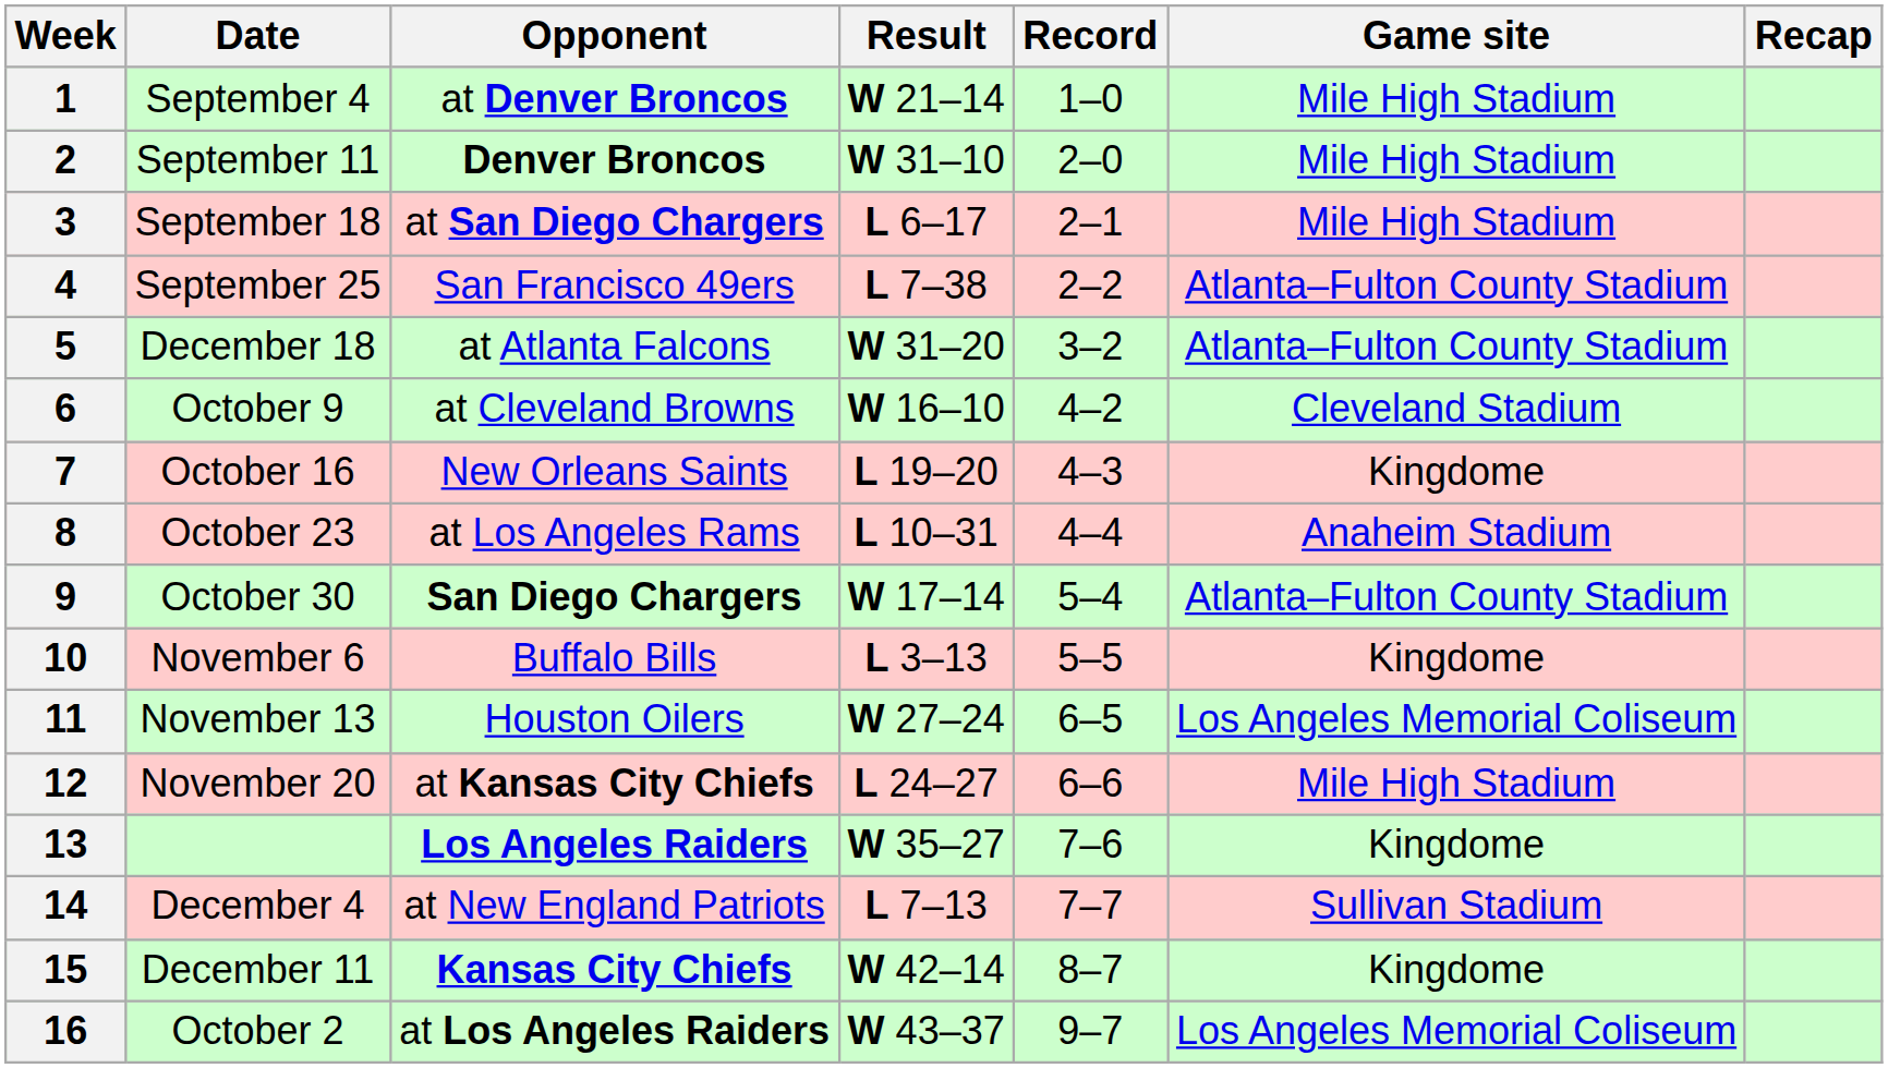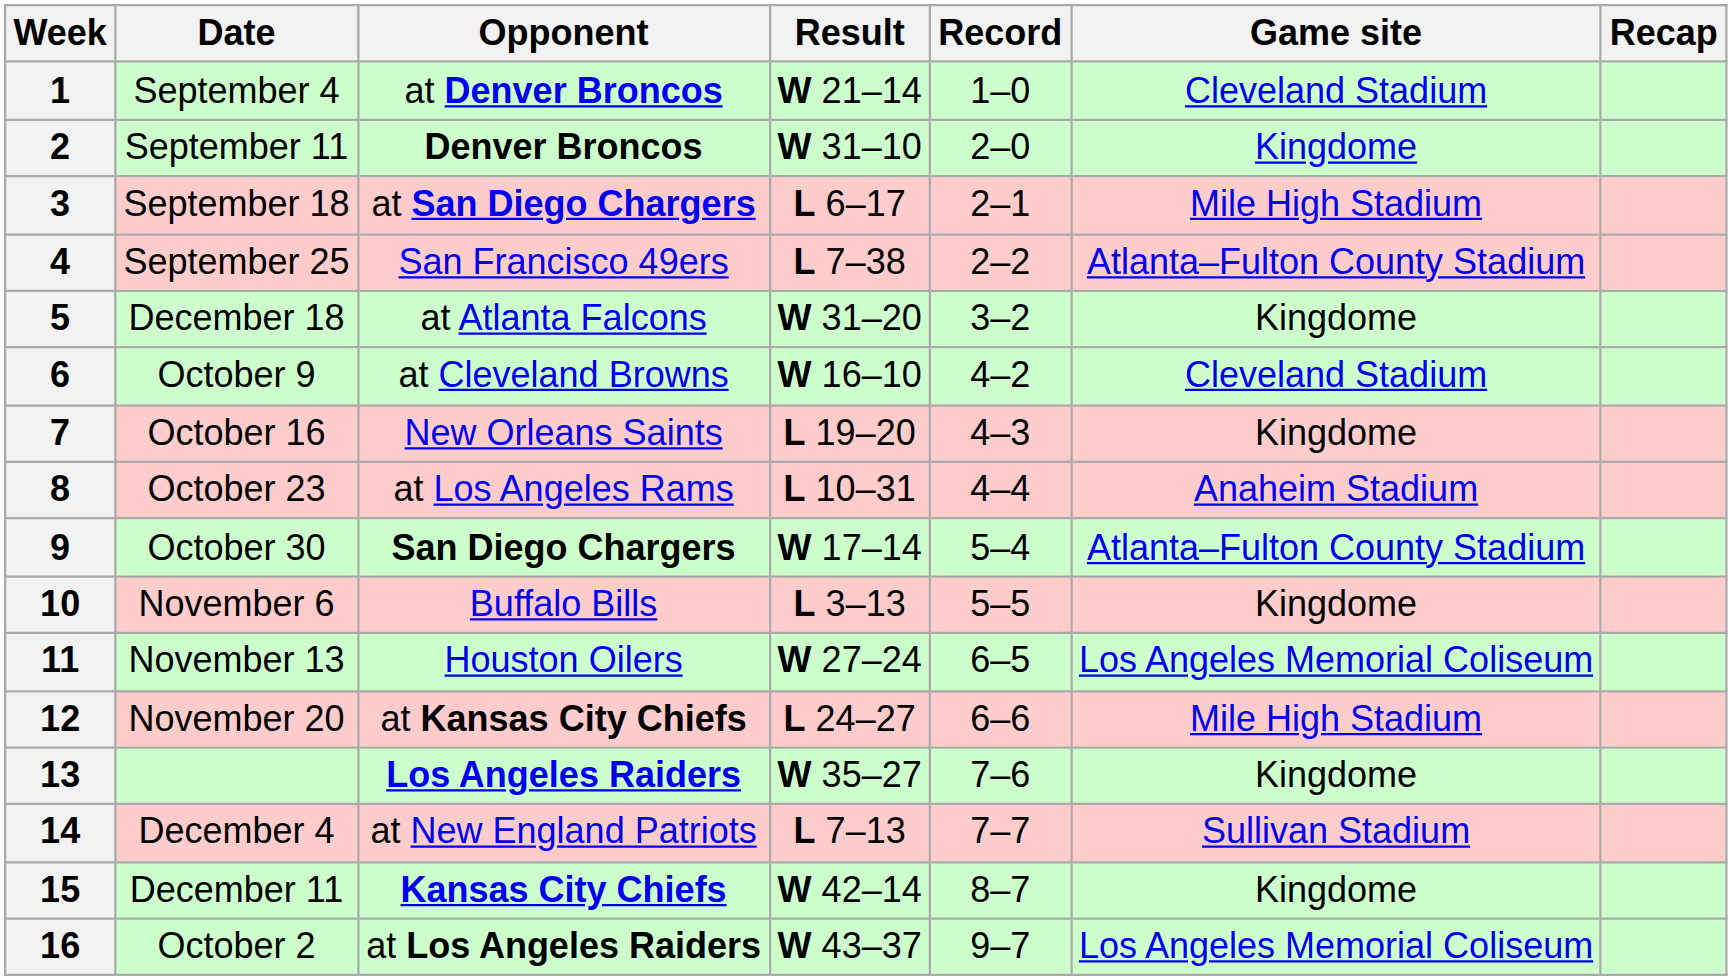1 | Game site: Mile High Stadium -> Cleveland Stadium
2 | Game site: Mile High Stadium -> Kingdome
5 | Game site: Atlanta–Fulton County Stadium -> Kingdome
